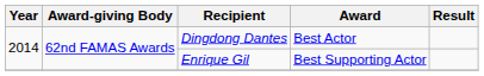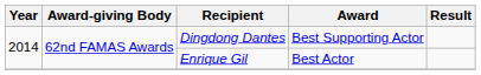Dingdong Dantes | Award: Best Actor -> Best Supporting Actor
Enrique Gil | Award: Best Supporting Actor -> Best Actor
